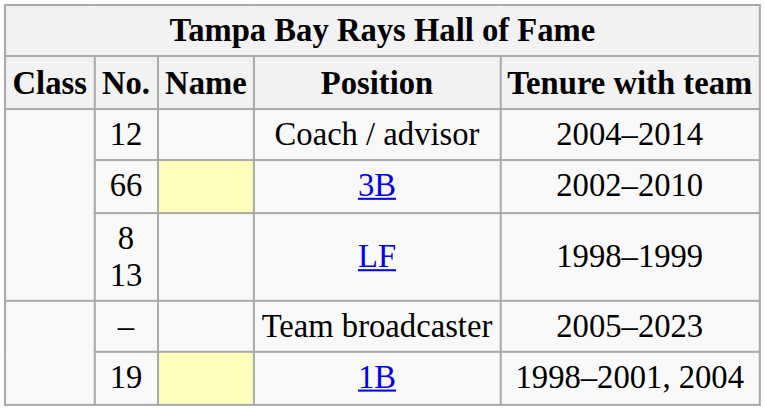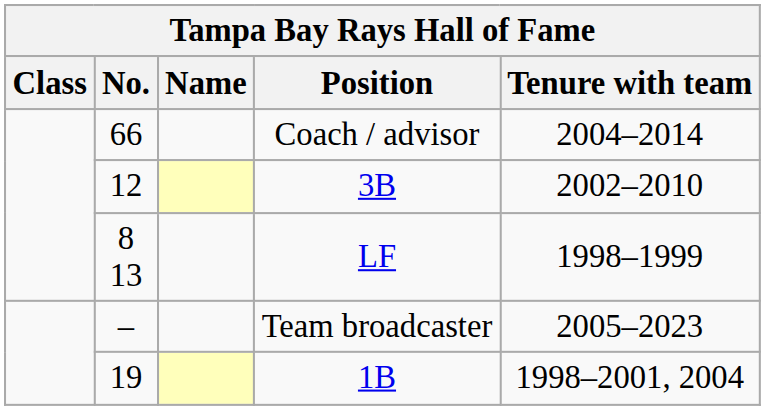Coach / advisor | No.: 12 -> 66
3B | No.: 66 -> 12
